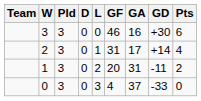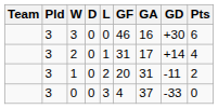columns swapped: Pld <-> W
